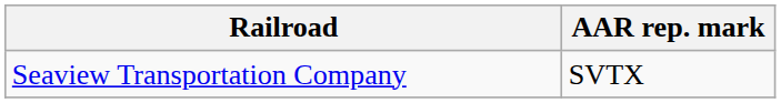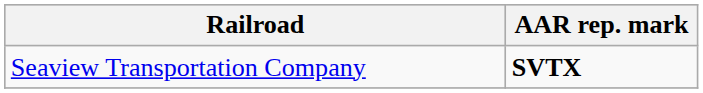Seaview Transportation Company | AAR rep. mark: normal -> bold
